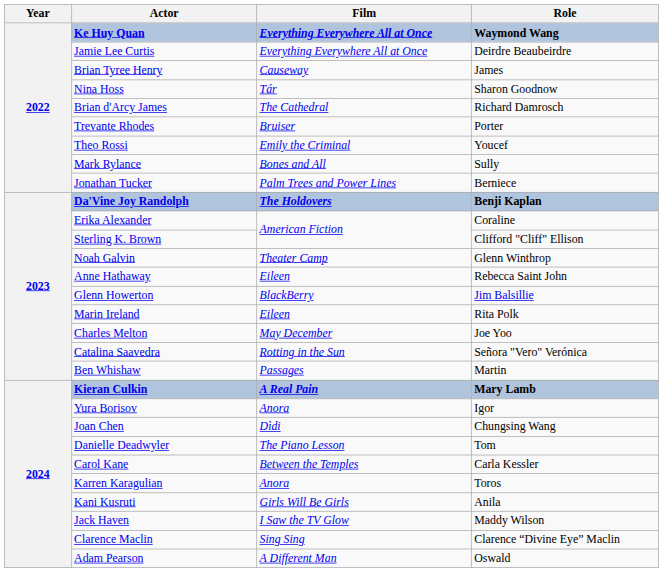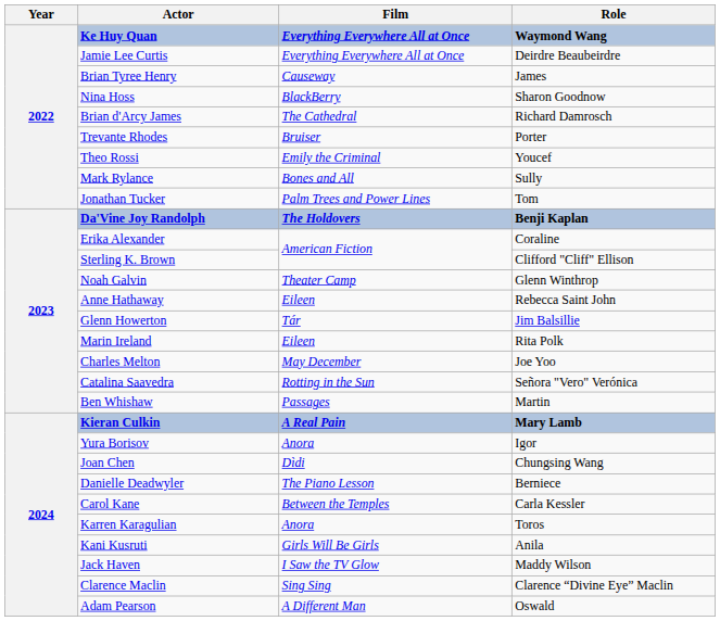Nina Hoss | Film: Tár -> BlackBerry
Jonathan Tucker | Role: Berniece -> Tom
Glenn Howerton | Film: BlackBerry -> Tár
Danielle Deadwyler | Role: Tom -> Berniece
